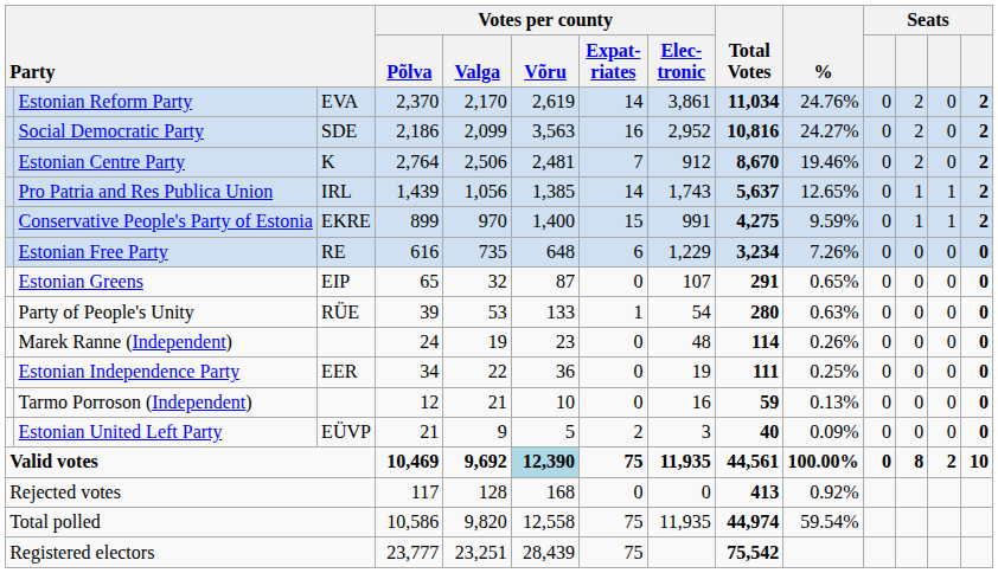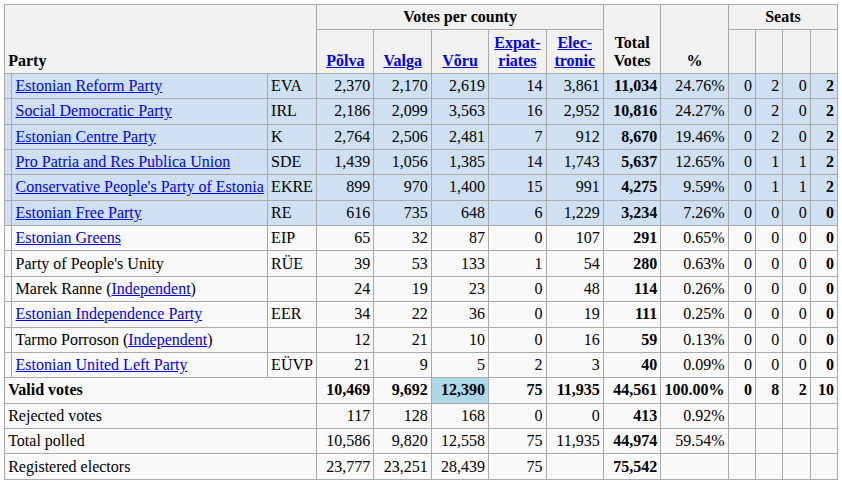Social Democratic Party | column 3: SDE -> IRL
Pro Patria and Res Publica Union | column 3: IRL -> SDE
